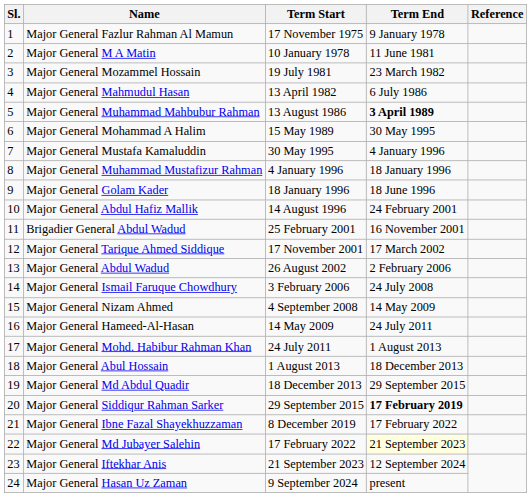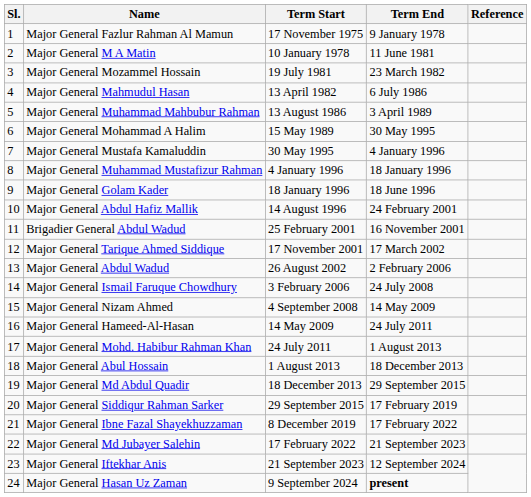Major General Muhammad Mahbubur Rahman | Term End: bold -> normal
Major General Siddiqur Rahman Sarker | Term End: bold -> normal
Major General Md Jubayer Salehin | Term End: lightyellow background -> no background
Major General Hasan Uz Zaman | Term End: normal -> bold
